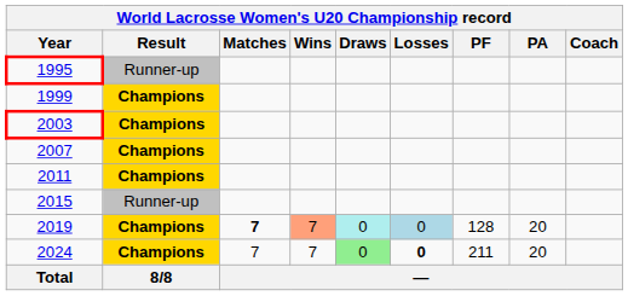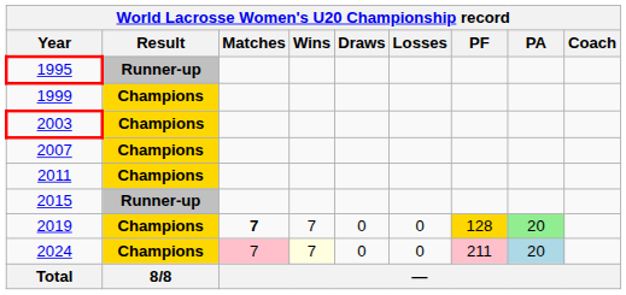1995 | Result: normal -> bold
2015 | Result: normal -> bold
2019 | Wins: lightsalmon background -> no background
2019 | Draws: paleturquoise background -> no background
2019 | Losses: lightblue background -> no background
2019 | PF: no background -> gold background
2019 | PA: no background -> lightgreen background
2024 | Matches: no background -> pink background
2024 | Wins: no background -> lightyellow background
2024 | Draws: lightgreen background -> no background
2024 | Losses: bold -> normal
2024 | PF: no background -> pink background
2024 | PA: no background -> lightblue background
